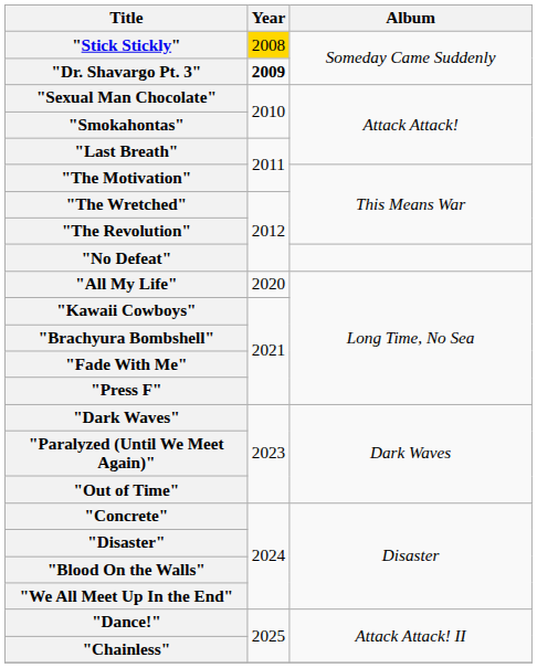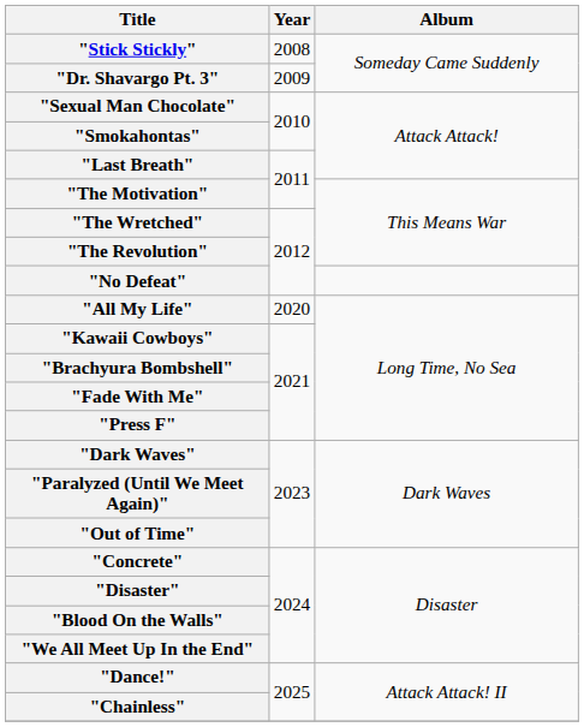"Stick Stickly" | Year: gold background -> no background
"Dr. Shavargo Pt. 3" | Year: bold -> normal
